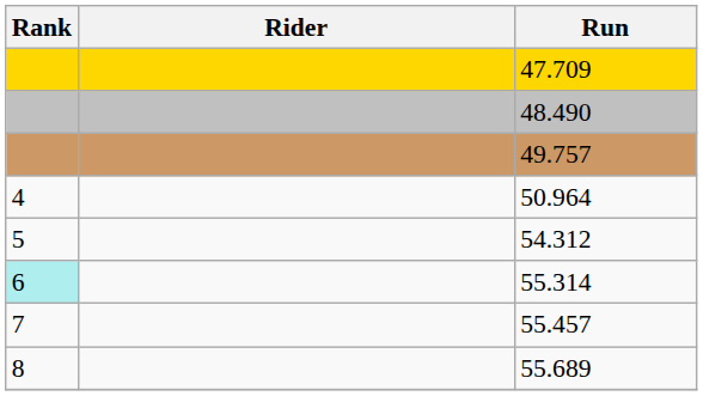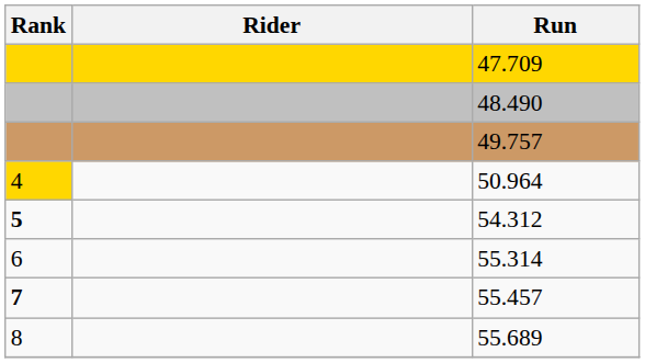50.964 | Rank: no background -> gold background
54.312 | Rank: normal -> bold
55.314 | Rank: paleturquoise background -> no background
55.457 | Rank: normal -> bold
